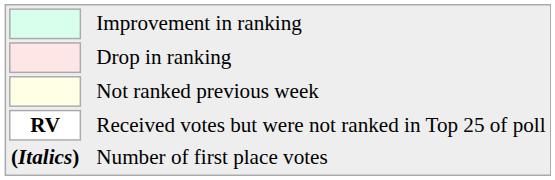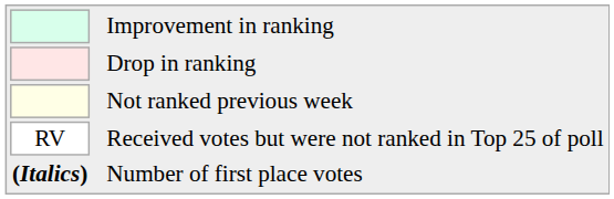Received votes but were not ranked in Top 25 of poll | column 1: bold -> normal
